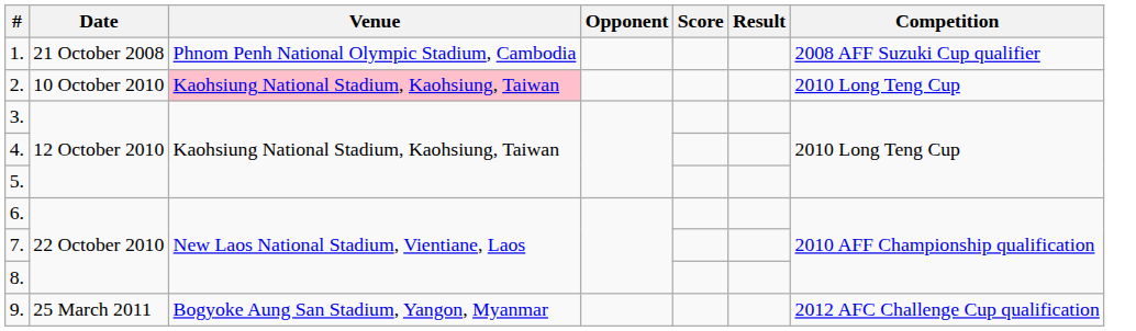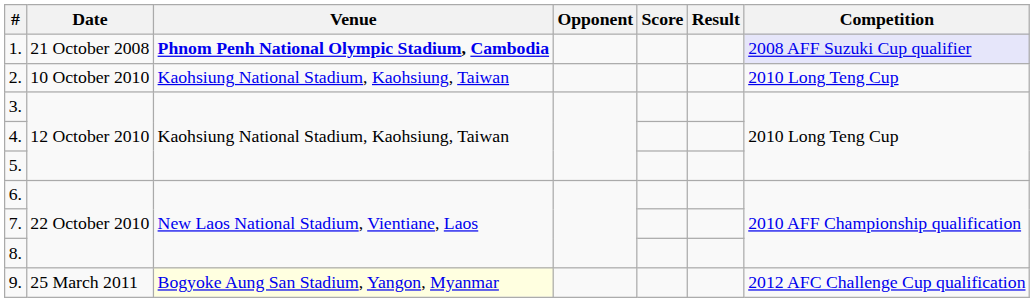1. | Venue: normal -> bold
1. | Competition: no background -> lavender background
2. | Venue: pink background -> no background
9. | Venue: no background -> lightyellow background
